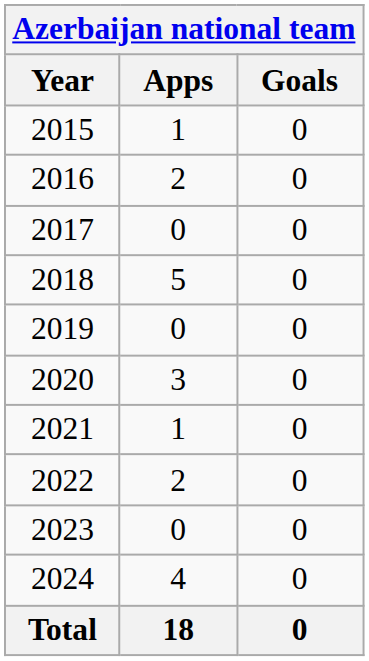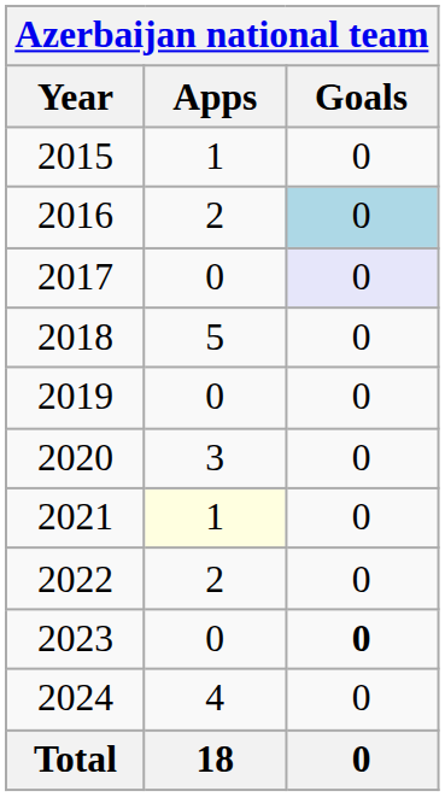2016 | Goals: no background -> lightblue background
2017 | Goals: no background -> lavender background
2021 | Apps: no background -> lightyellow background
2023 | Goals: normal -> bold
